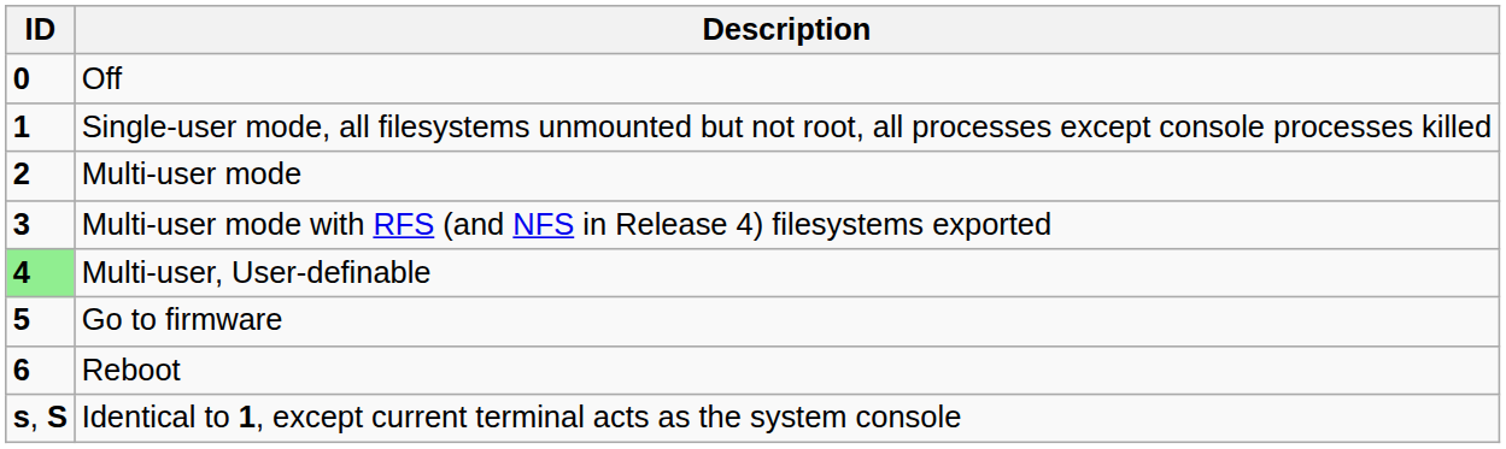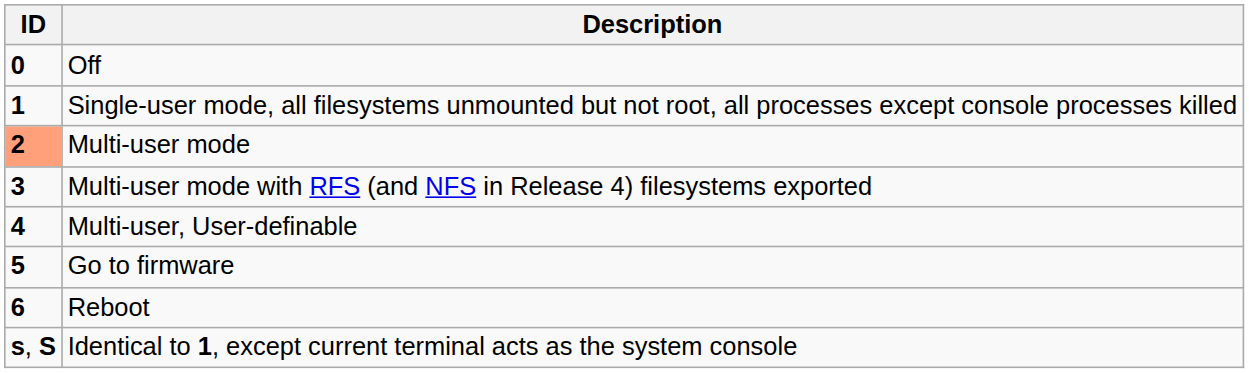Multi-user mode | ID: no background -> lightsalmon background
Multi-user, User-definable | ID: lightgreen background -> no background
